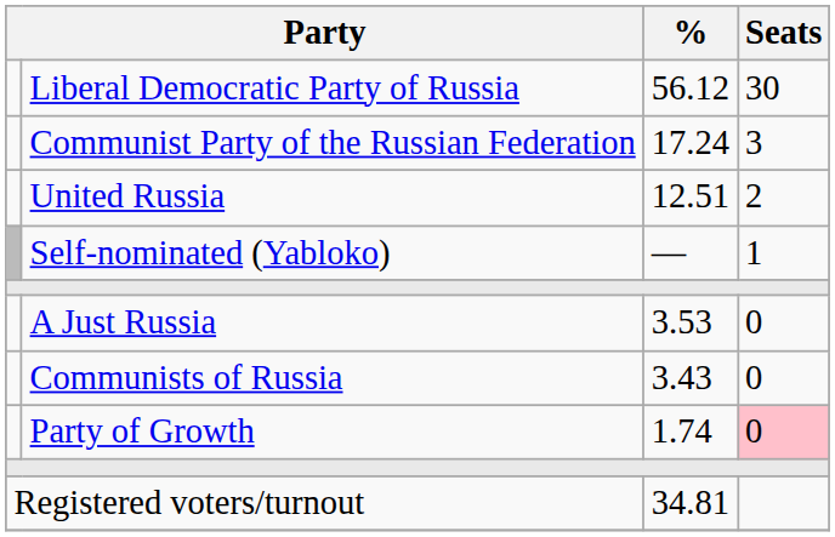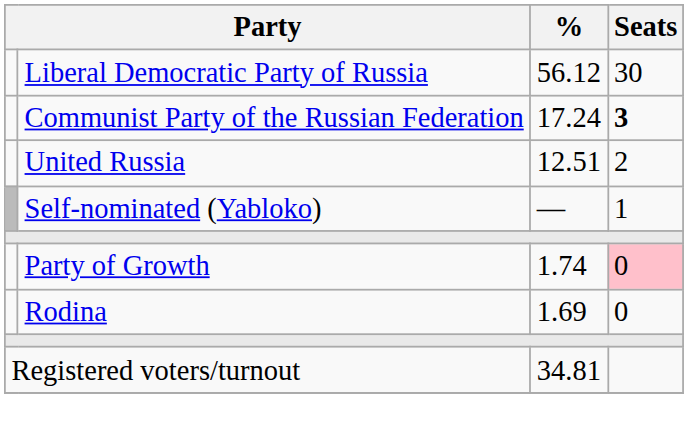Communist Party of the Russian Federation | Seats: normal -> bold
- row: A Just Russia | 3.53 | 0
- row: Communists of Russia | 3.43 | 0
+ row: Rodina | 1.69 | 0
